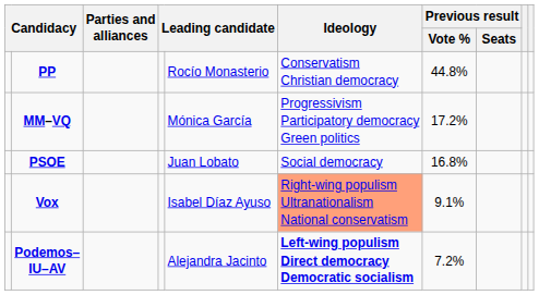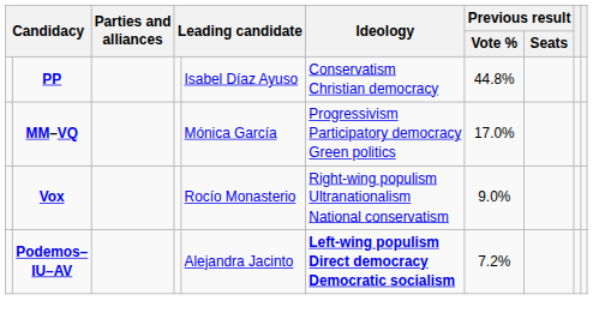PP | column 5: Rocío Monasterio -> Isabel Díaz Ayuso
MM–VQ | Previous result / Vote %: 17.2% -> 17.0%
- row: PSOE | Juan Lobato | Social democracy | 16.8%
Vox | column 5: Isabel Díaz Ayuso -> Rocío Monasterio
Vox | Ideology: lightsalmon background -> no background
Vox | Previous result / Vote %: 9.1% -> 9.0%
